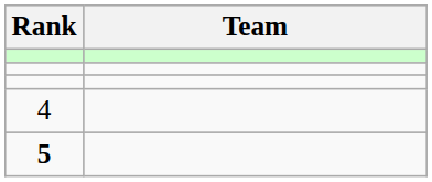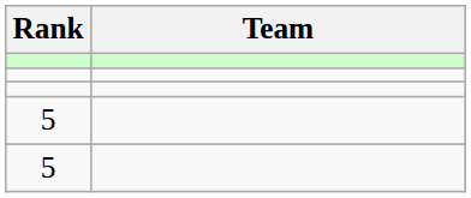row 5 | Rank: 4 -> 5
row 6 | Rank: bold -> normal
